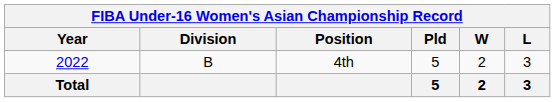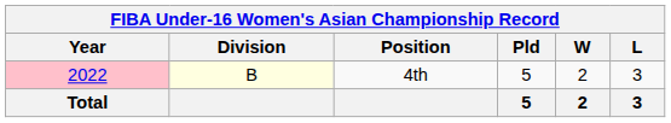4th | Year: no background -> pink background
4th | Division: no background -> lightyellow background
